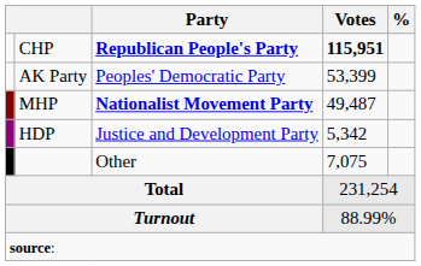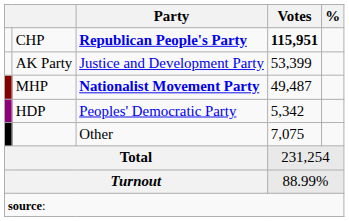AK Party | Party: Peoples' Democratic Party -> Justice and Development Party
HDP | Party: Justice and Development Party -> Peoples' Democratic Party
